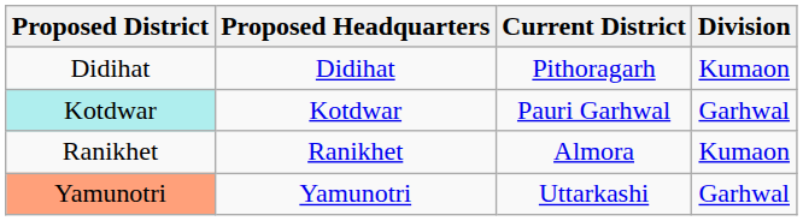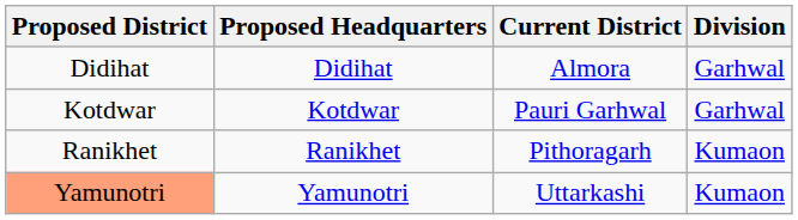row 2 | Current District: Pithoragarh -> Almora
row 2 | Division: Kumaon -> Garhwal
row 3 | Proposed District: paleturquoise background -> no background
row 4 | Current District: Almora -> Pithoragarh
row 5 | Division: Garhwal -> Kumaon
